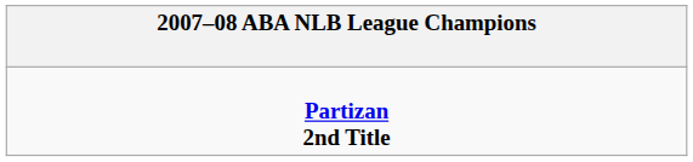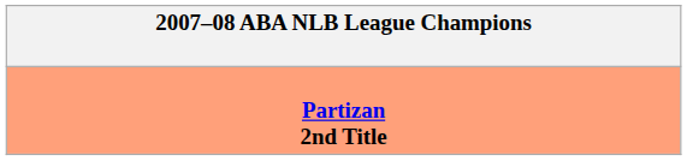row 2 | column 1: no background -> lightsalmon background
